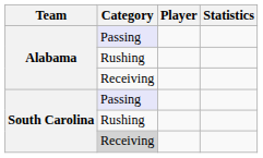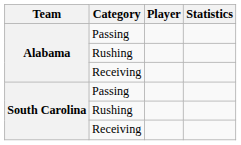Alabama / Passing | Category: lavender background -> no background
South Carolina / Passing | Category: lavender background -> no background
South Carolina / Receiving | Category: lightgrey background -> no background
